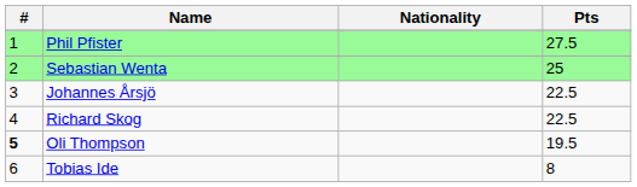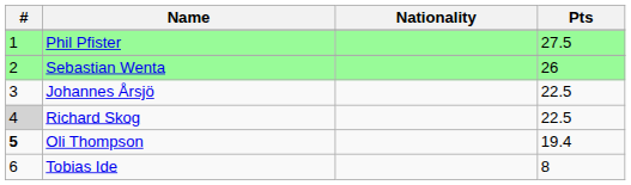Sebastian Wenta | Pts: 25 -> 26
Richard Skog | #: no background -> lightgrey background
Oli Thompson | Pts: 19.5 -> 19.4
